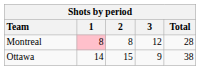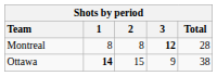Montreal | 1: pink background -> no background
Montreal | 3: normal -> bold
Ottawa | 1: normal -> bold
